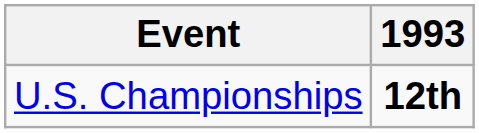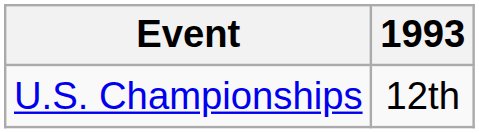U.S. Championships | 1993: bold -> normal
